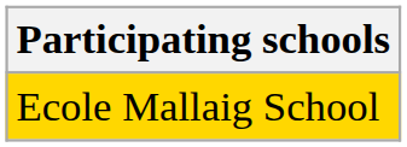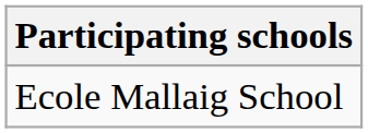row 2 | column 1: gold background -> no background
